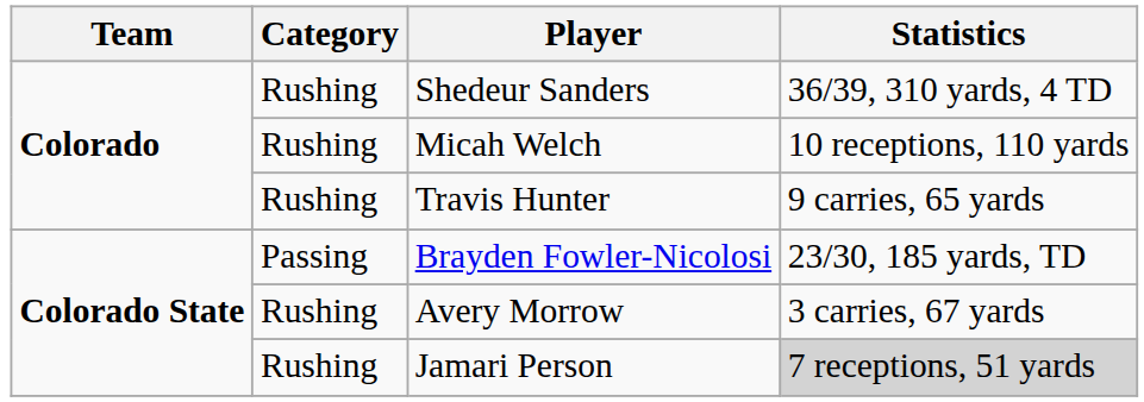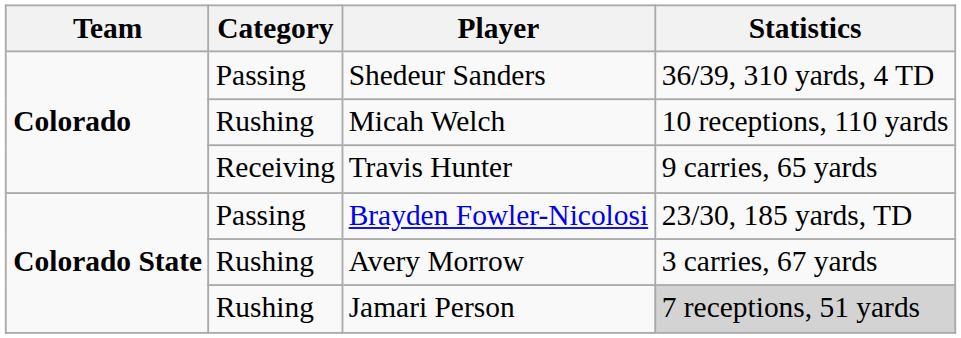Shedeur Sanders | Category: Rushing -> Passing
Travis Hunter | Category: Rushing -> Receiving
